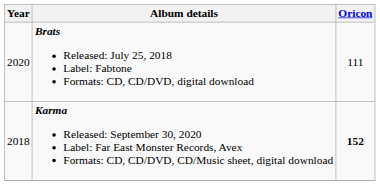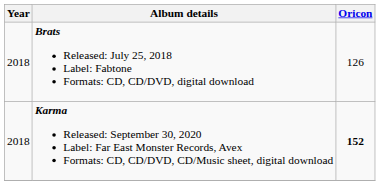row 2 | Year: 2020 -> 2018
row 2 | Oricon: 111 -> 126
